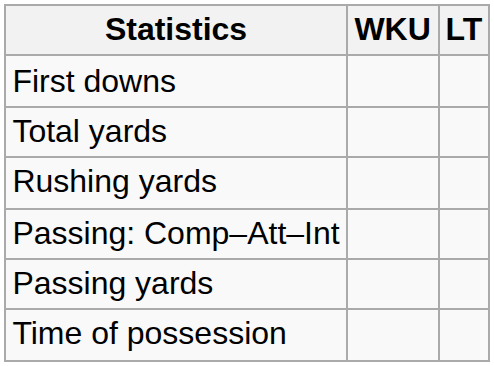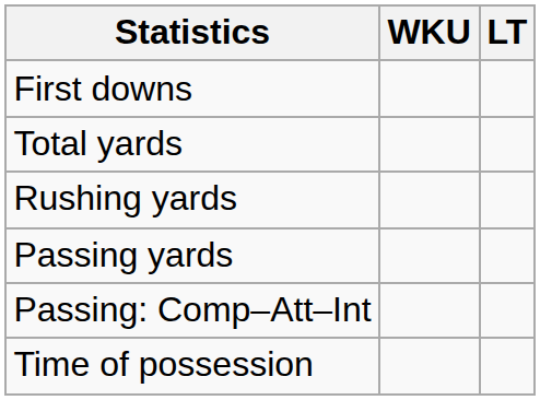rows swapped: Passing yards <-> Passing: Comp–Att–Int
